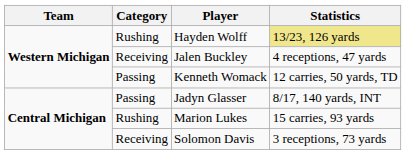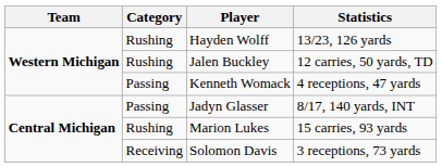Hayden Wolff | Statistics: khaki background -> no background
Jalen Buckley | Category: Receiving -> Rushing
Jalen Buckley | Statistics: 4 receptions, 47 yards -> 12 carries, 50 yards, TD
Kenneth Womack | Statistics: 12 carries, 50 yards, TD -> 4 receptions, 47 yards
